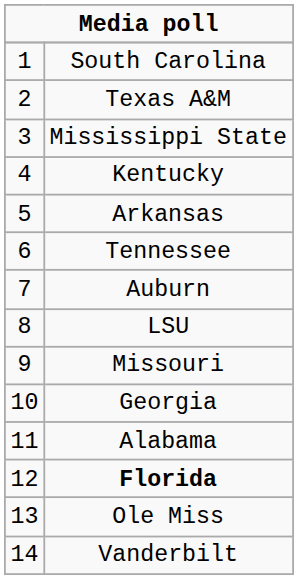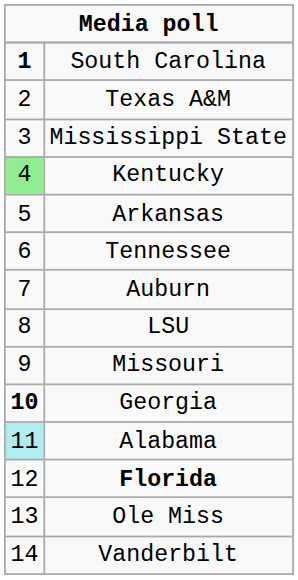South Carolina | column 1: normal -> bold
Kentucky | column 1: no background -> lightgreen background
Georgia | column 1: normal -> bold
Alabama | column 1: no background -> paleturquoise background
